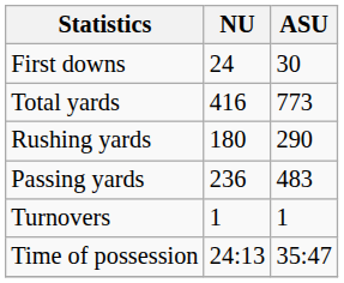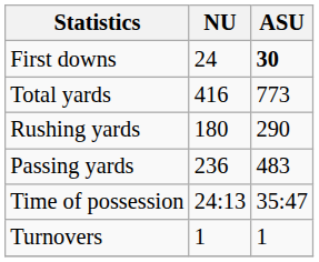First downs | ASU: normal -> bold
rows swapped: Turnovers <-> Time of possession
